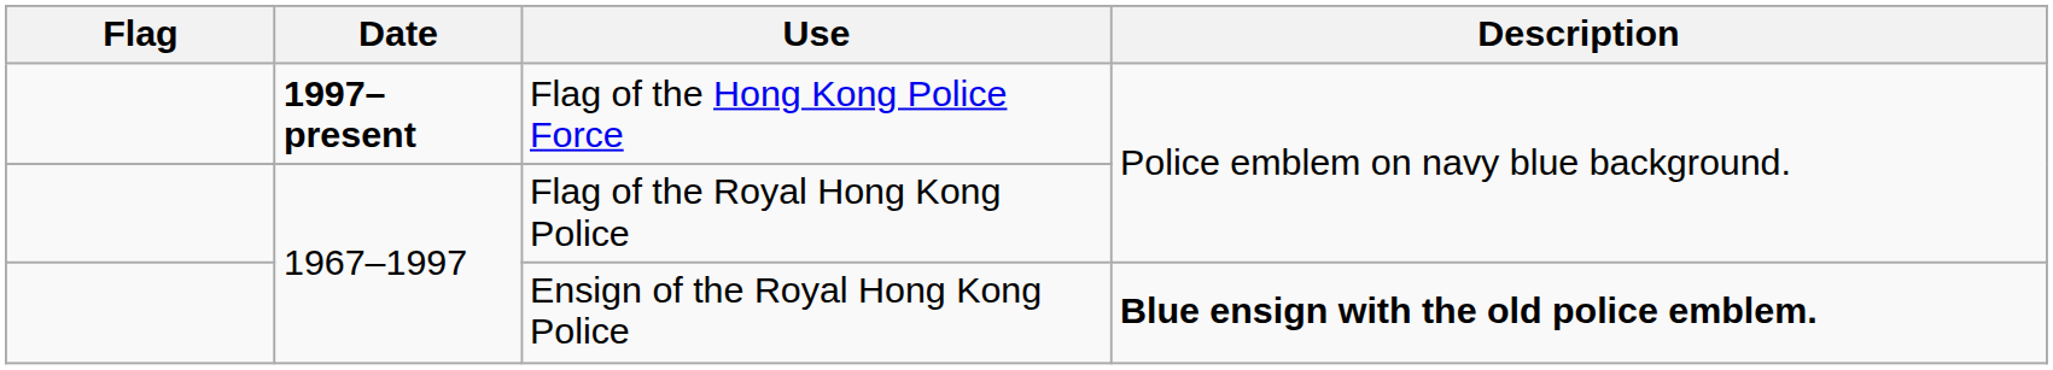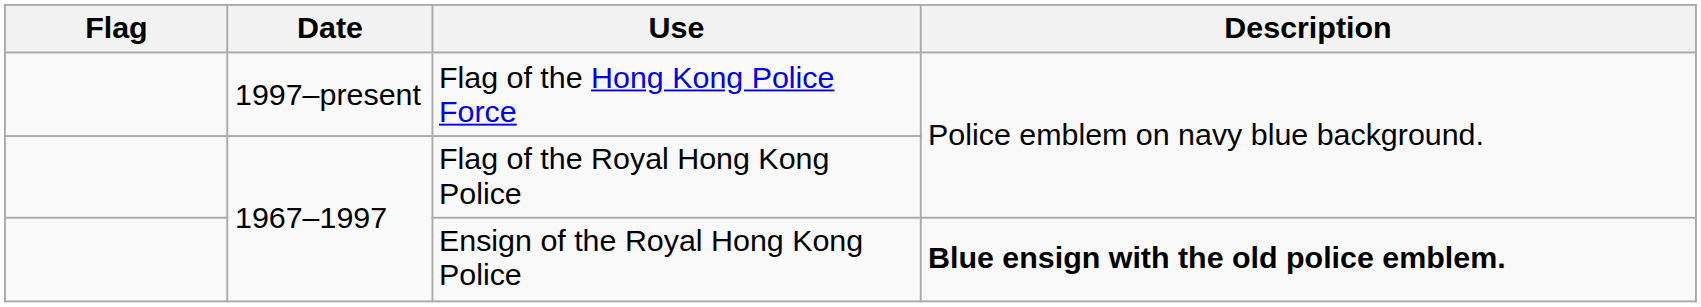Flag of the Hong Kong Police Force | Date: bold -> normal
